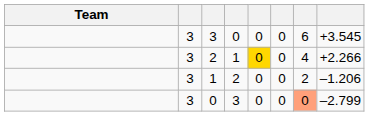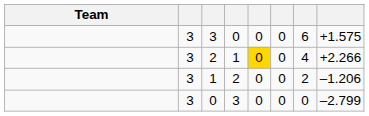row 2 | column 8: +3.545 -> +1.575
row 5 | column 7: lightsalmon background -> no background
